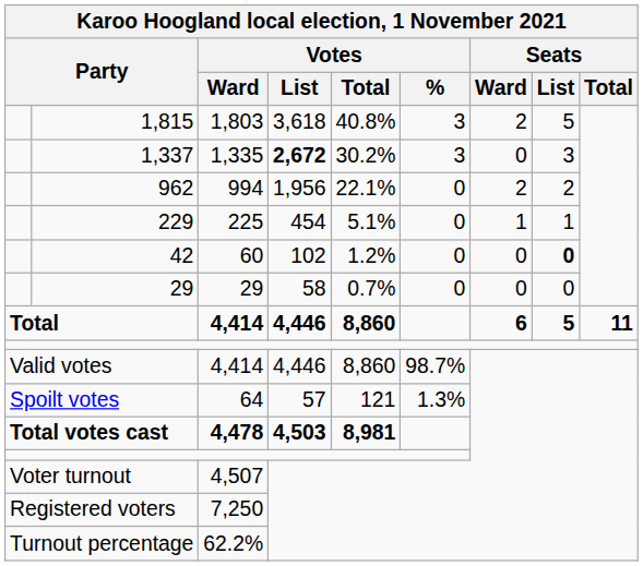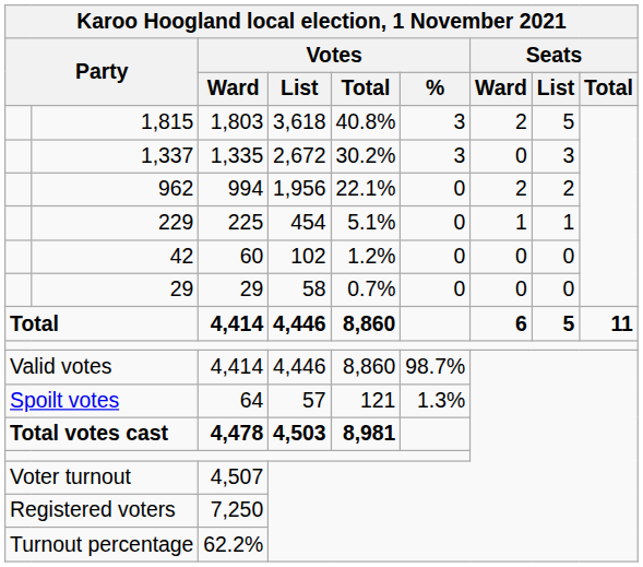1,337 | Votes / List: bold -> normal
42 | Seats / List: bold -> normal
